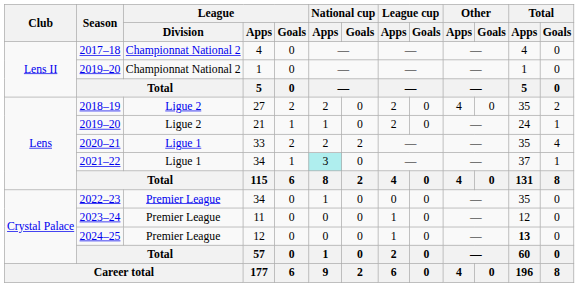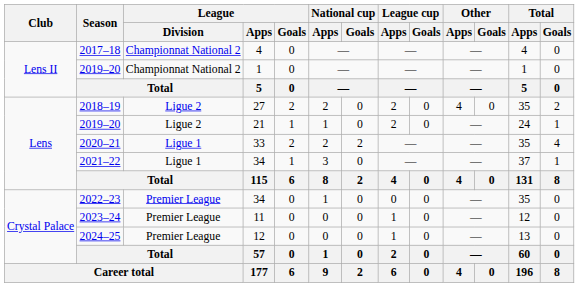2021–22 | National cup / Apps: paleturquoise background -> no background
2024–25 | Total / Apps: bold -> normal
